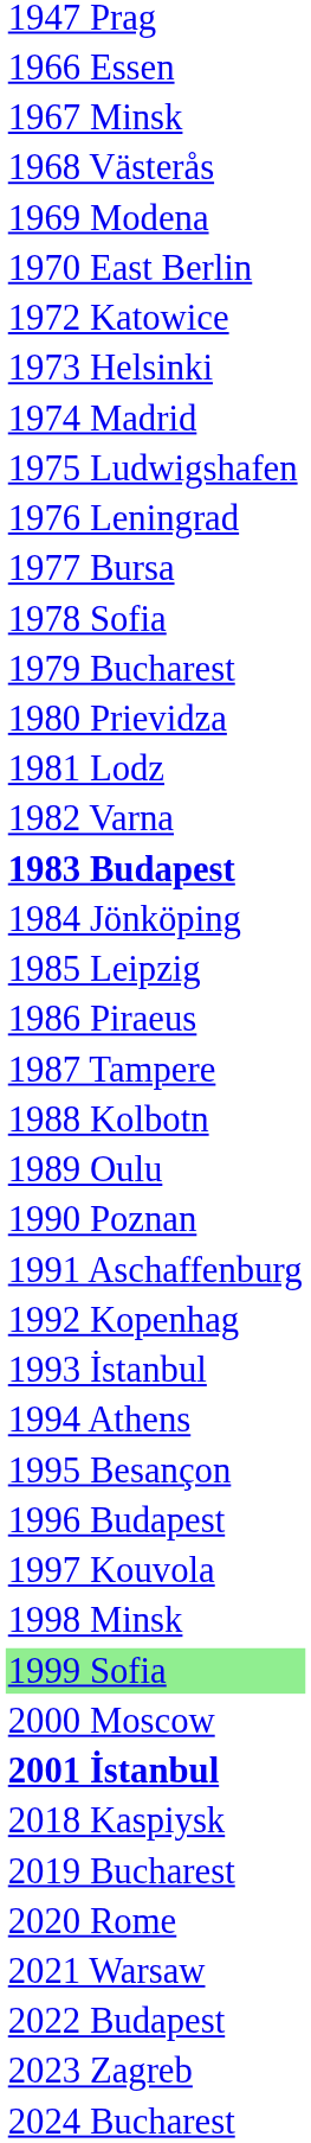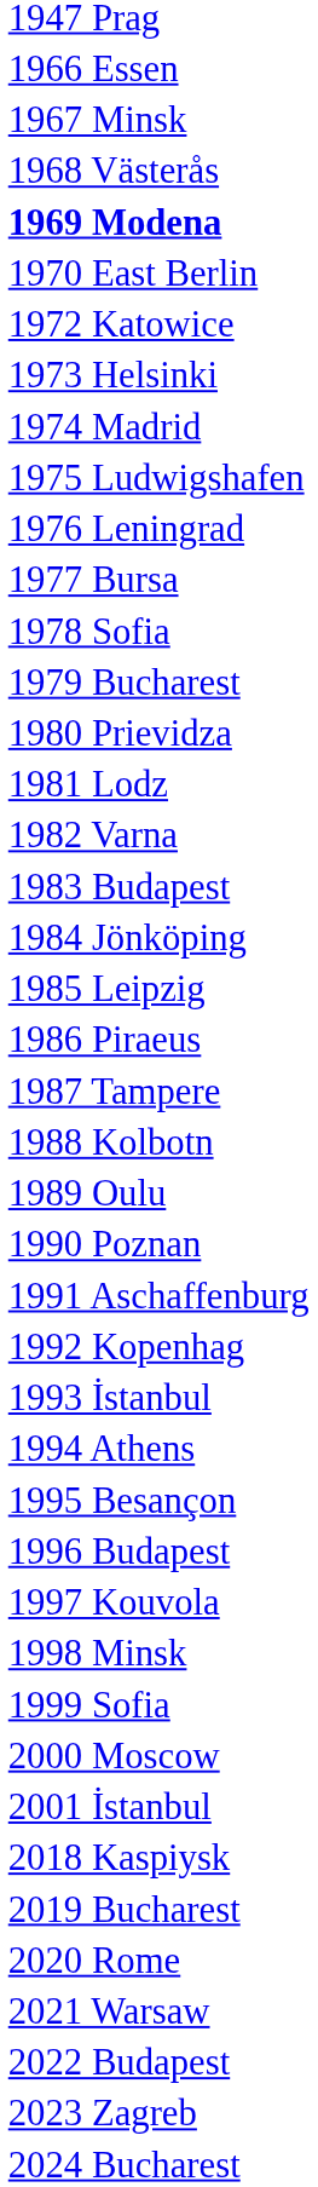1969 Modena | column 1: normal -> bold
1983 Budapest | column 1: bold -> normal
1999 Sofia | column 1: lightgreen background -> no background
2001 İstanbul | column 1: bold -> normal
